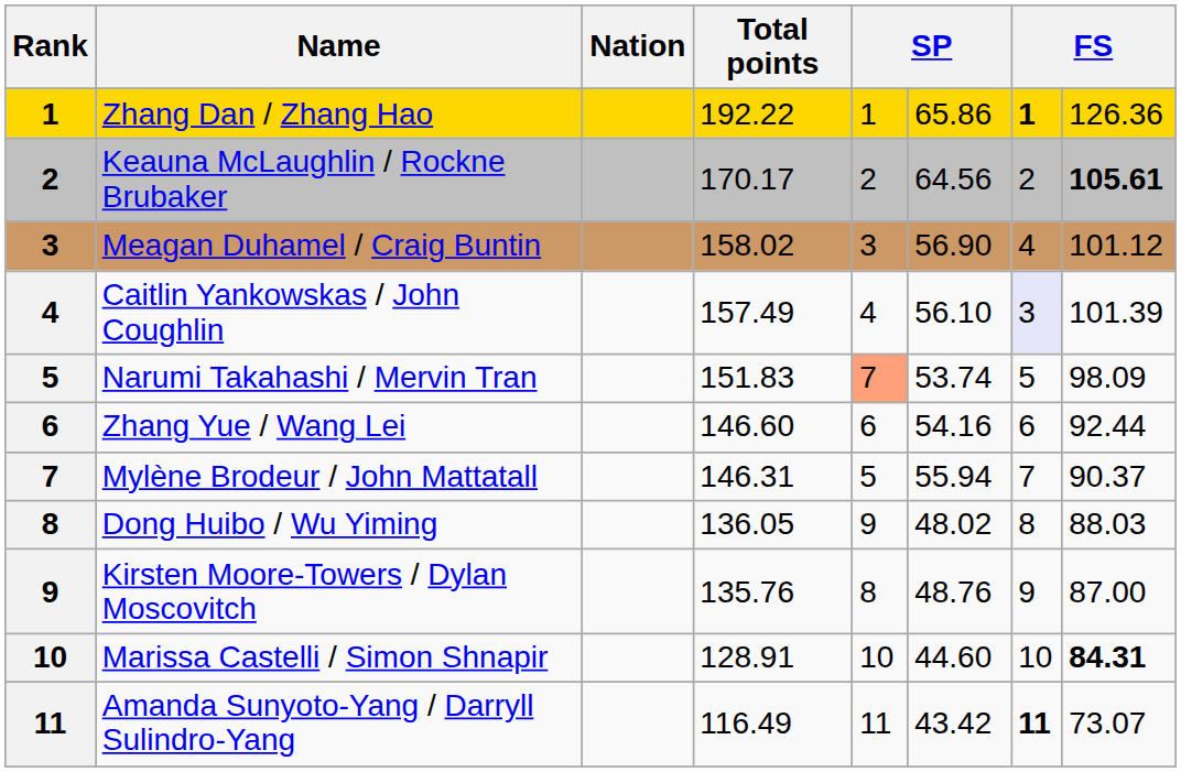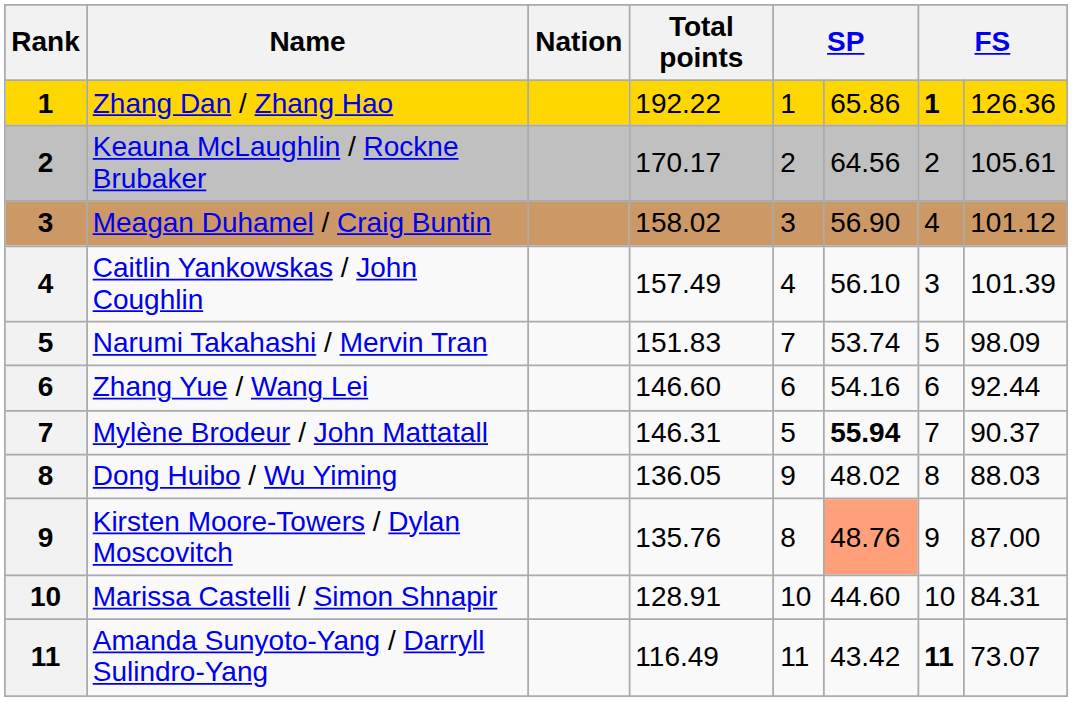Keauna McLaughlin / Rockne Brubaker | column 8: bold -> normal
Caitlin Yankowskas / John Coughlin | column 7: lavender background -> no background
Narumi Takahashi / Mervin Tran | column 5: lightsalmon background -> no background
Mylène Brodeur / John Mattatall | column 6: normal -> bold
Kirsten Moore-Towers / Dylan Moscovitch | column 6: no background -> lightsalmon background
Marissa Castelli / Simon Shnapir | column 8: bold -> normal
